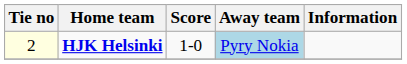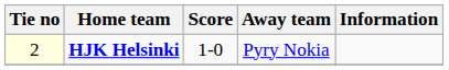HJK Helsinki | Away team: lightblue background -> no background
